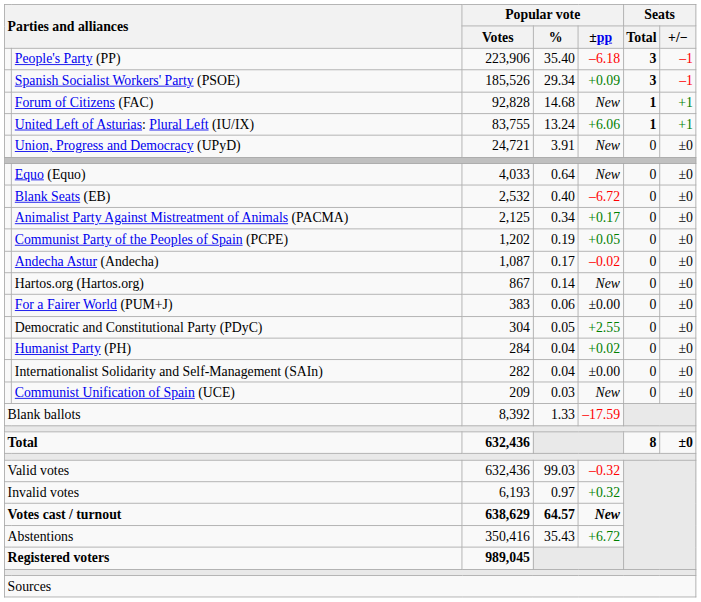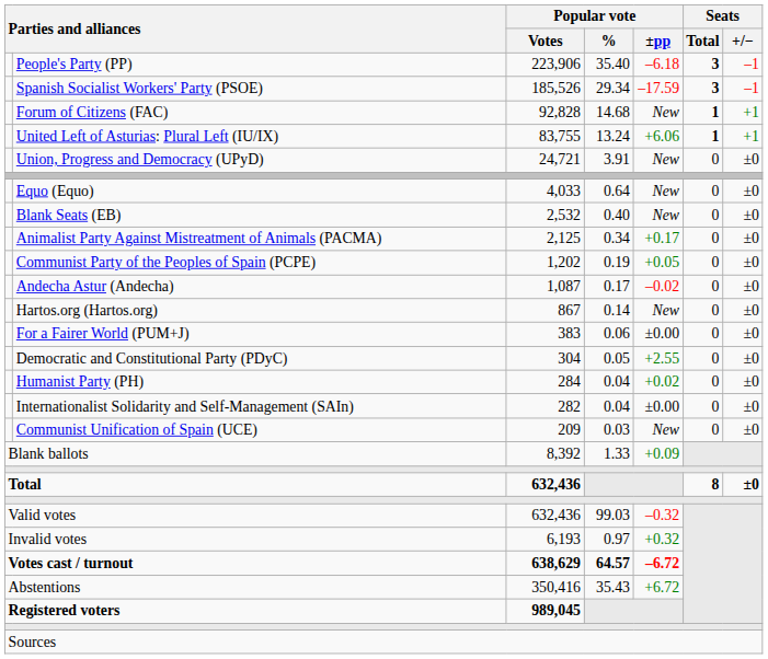Spanish Socialist Workers' Party (PSOE) | Popular vote / ±pp: +0.09 -> –17.59
Blank Seats (EB) | Popular vote / ±pp: –6.72 -> New
Blank ballots | Popular vote / ±pp: –17.59 -> +0.09
Votes cast / turnout | Popular vote / ±pp: New -> –6.72
